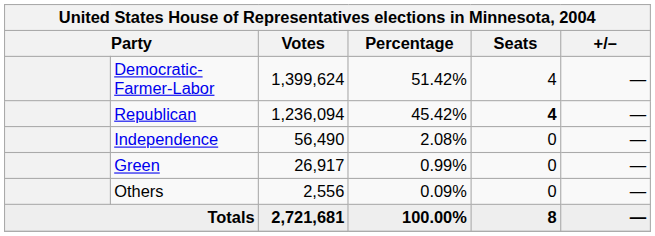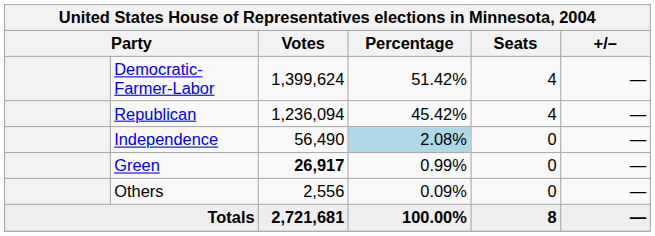Republican | Seats: bold -> normal
Independence | Percentage: no background -> lightblue background
Green | Votes: normal -> bold
